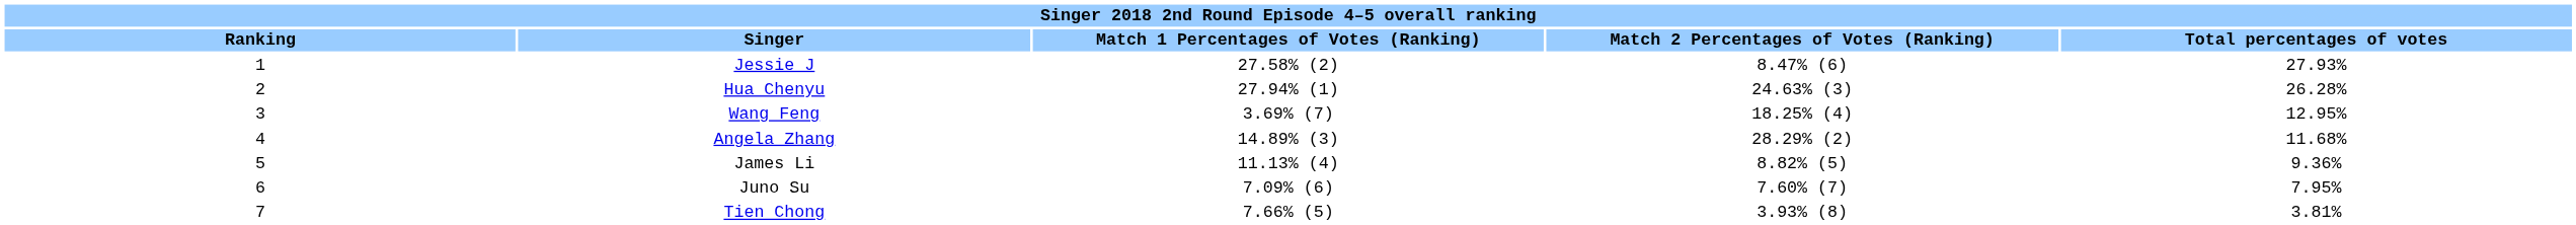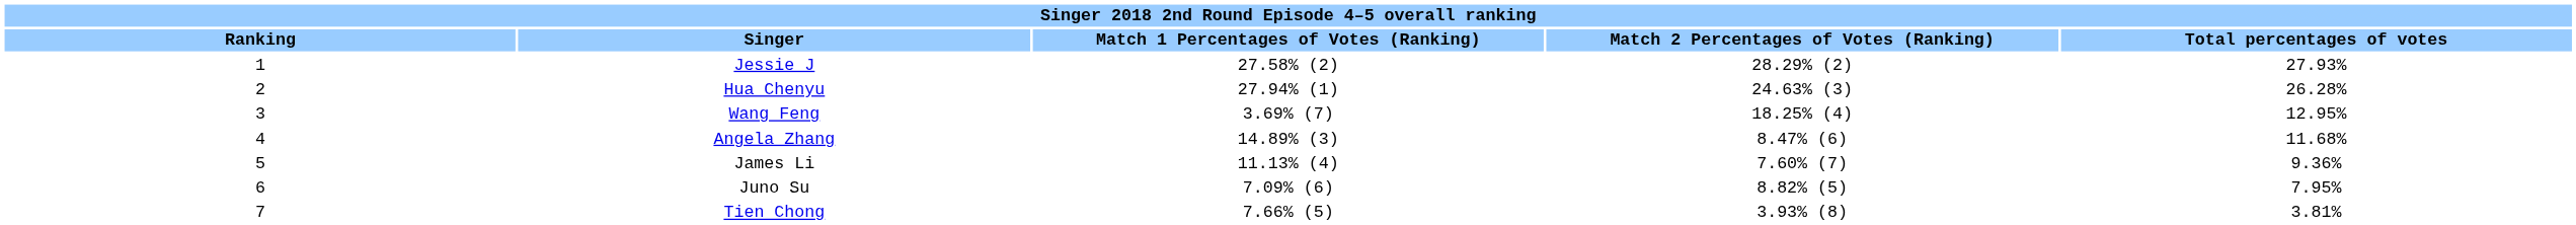Jessie J | column 4: 8.47% (6) -> 28.29% (2)
Angela Zhang | column 4: 28.29% (2) -> 8.47% (6)
James Li | column 4: 8.82% (5) -> 7.60% (7)
Juno Su | column 4: 7.60% (7) -> 8.82% (5)
